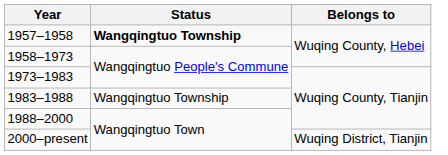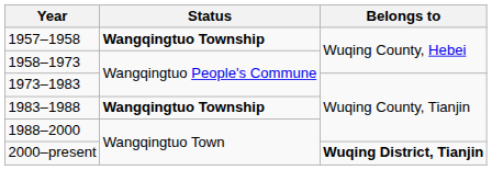1983–1988 | Status: normal -> bold
2000–present | Belongs to: normal -> bold
